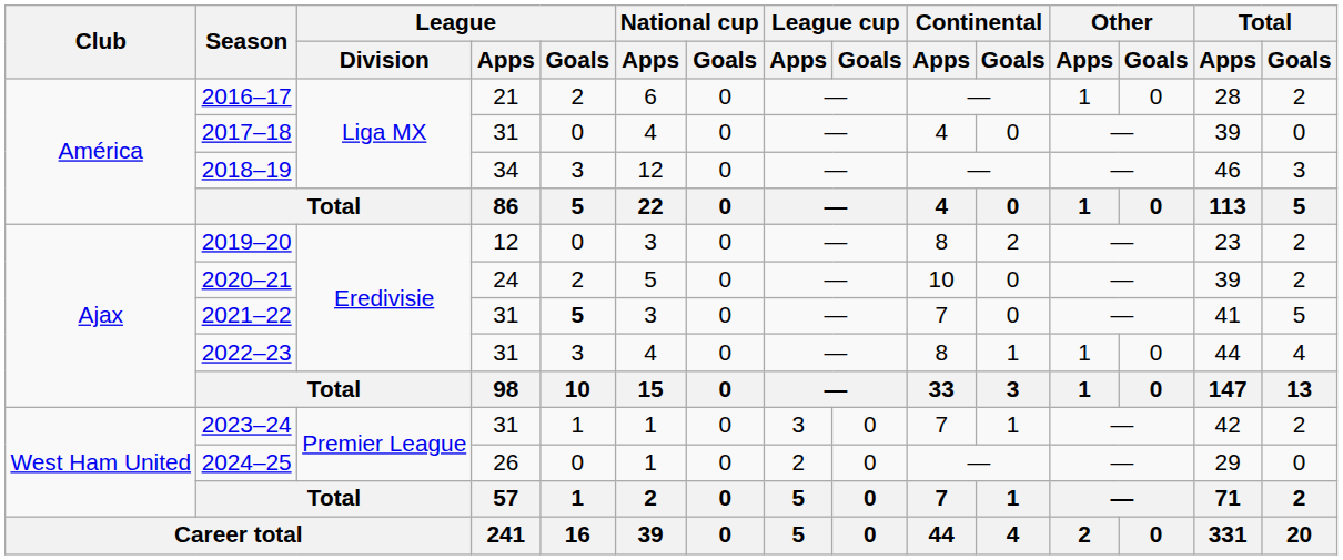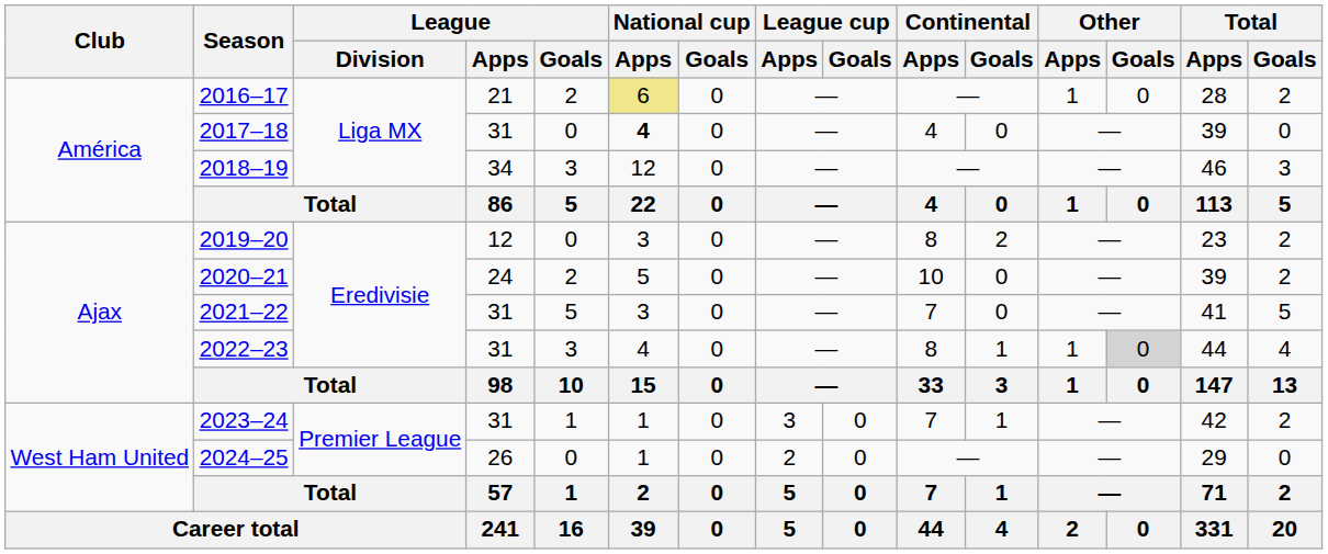2016–17 | National cup / Apps: no background -> khaki background
2017–18 | National cup / Apps: normal -> bold
2021–22 | League / Goals: bold -> normal
2022–23 | Other / Goals: no background -> lightgrey background
